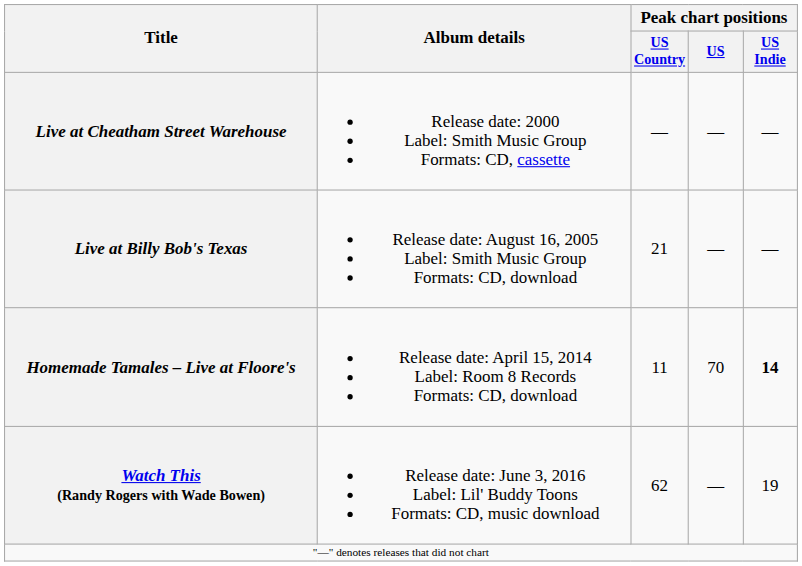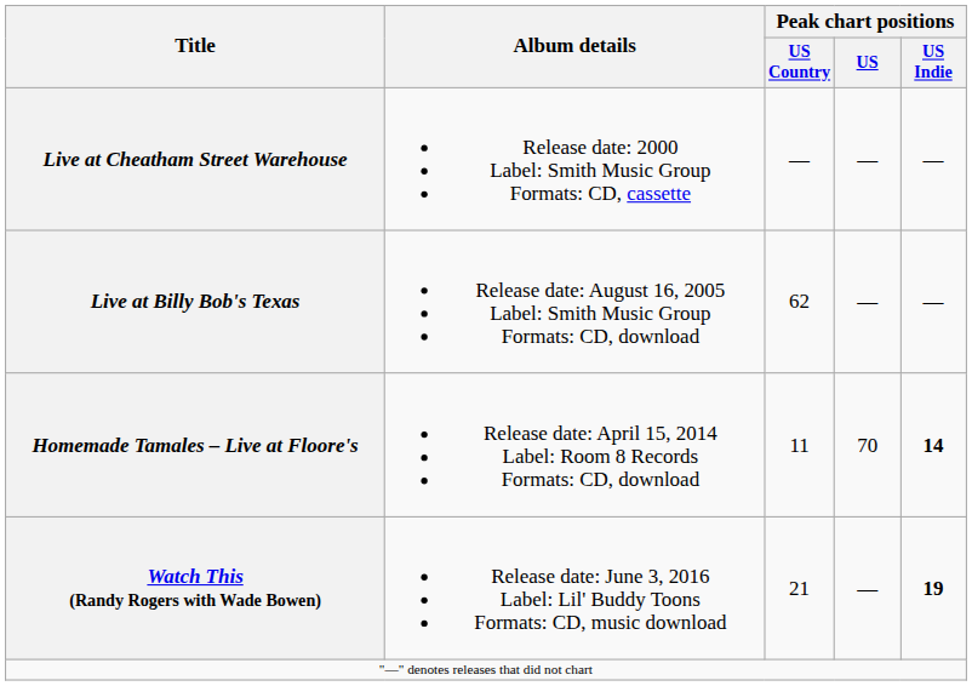Live at Billy Bob's Texas | Peak chart positions / US Country: 21 -> 62
Watch This (Randy Rogers with Wade Bowen) | Peak chart positions / US Country: 62 -> 21
Watch This (Randy Rogers with Wade Bowen) | Peak chart positions / US Indie: normal -> bold
